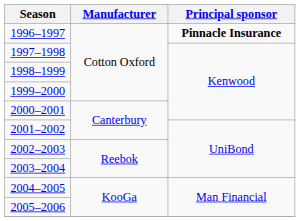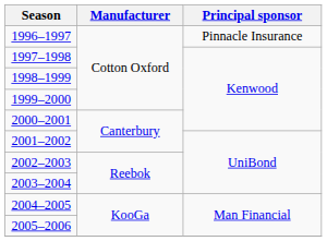1996–1997 | Principal sponsor: bold -> normal
